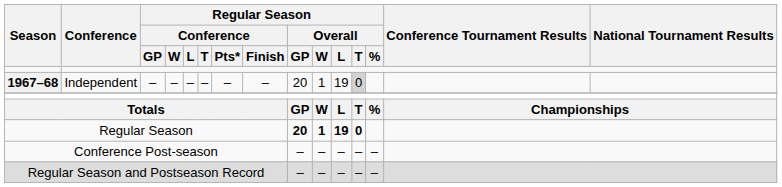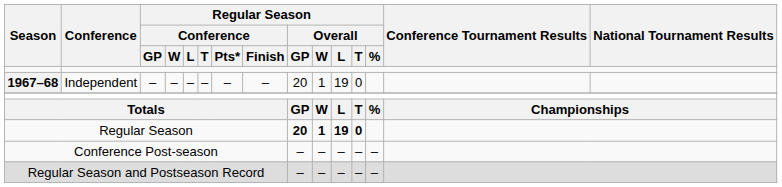1967–68 | Regular Season / Overall / T: lightgrey background -> no background
